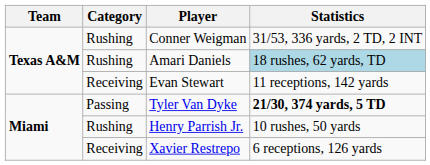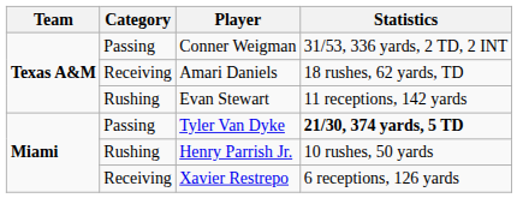Conner Weigman | Category: Rushing -> Passing
Amari Daniels | Category: Rushing -> Receiving
Amari Daniels | Statistics: lightblue background -> no background
Evan Stewart | Category: Receiving -> Rushing
